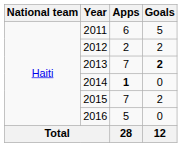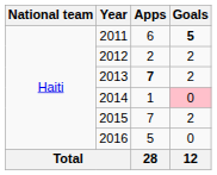2011 | Goals: normal -> bold
2013 | Apps: normal -> bold
2013 | Goals: bold -> normal
2014 | Apps: bold -> normal
2014 | Goals: no background -> pink background
